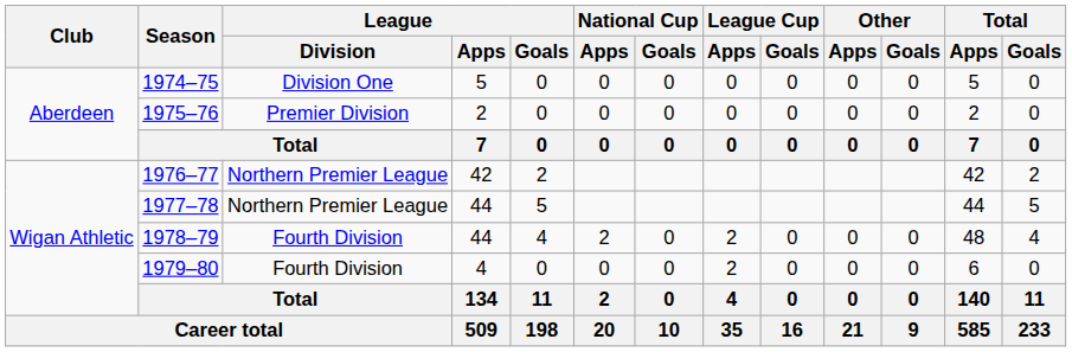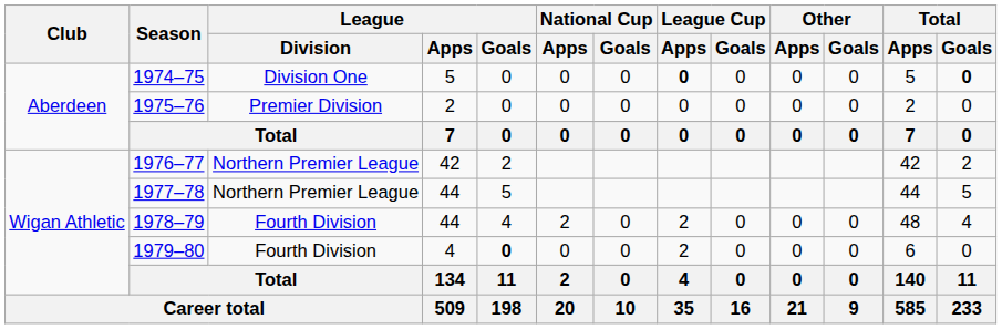1974–75 | League Cup / Apps: normal -> bold
1974–75 | Total / Goals: normal -> bold
1979–80 | League / Goals: normal -> bold
